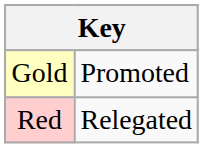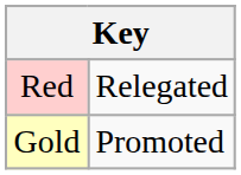rows swapped: Gold <-> Red
